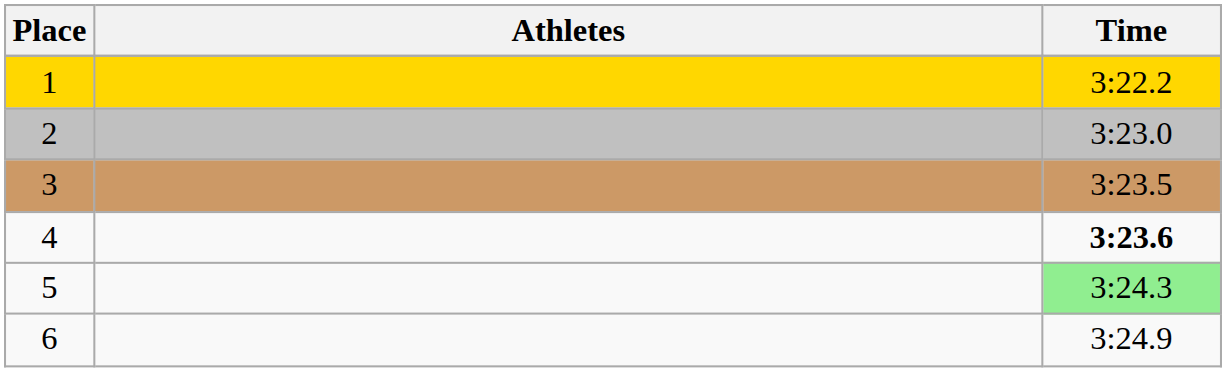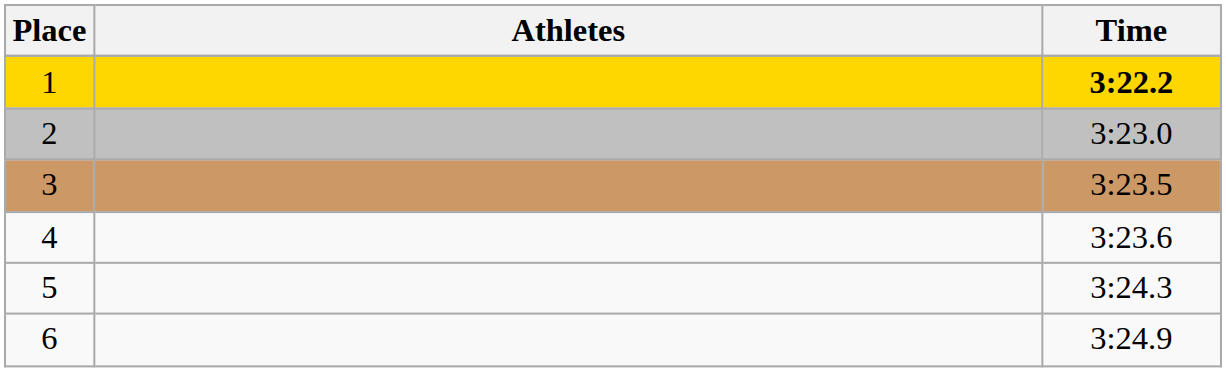1 | Time: normal -> bold
4 | Time: bold -> normal
5 | Time: lightgreen background -> no background
